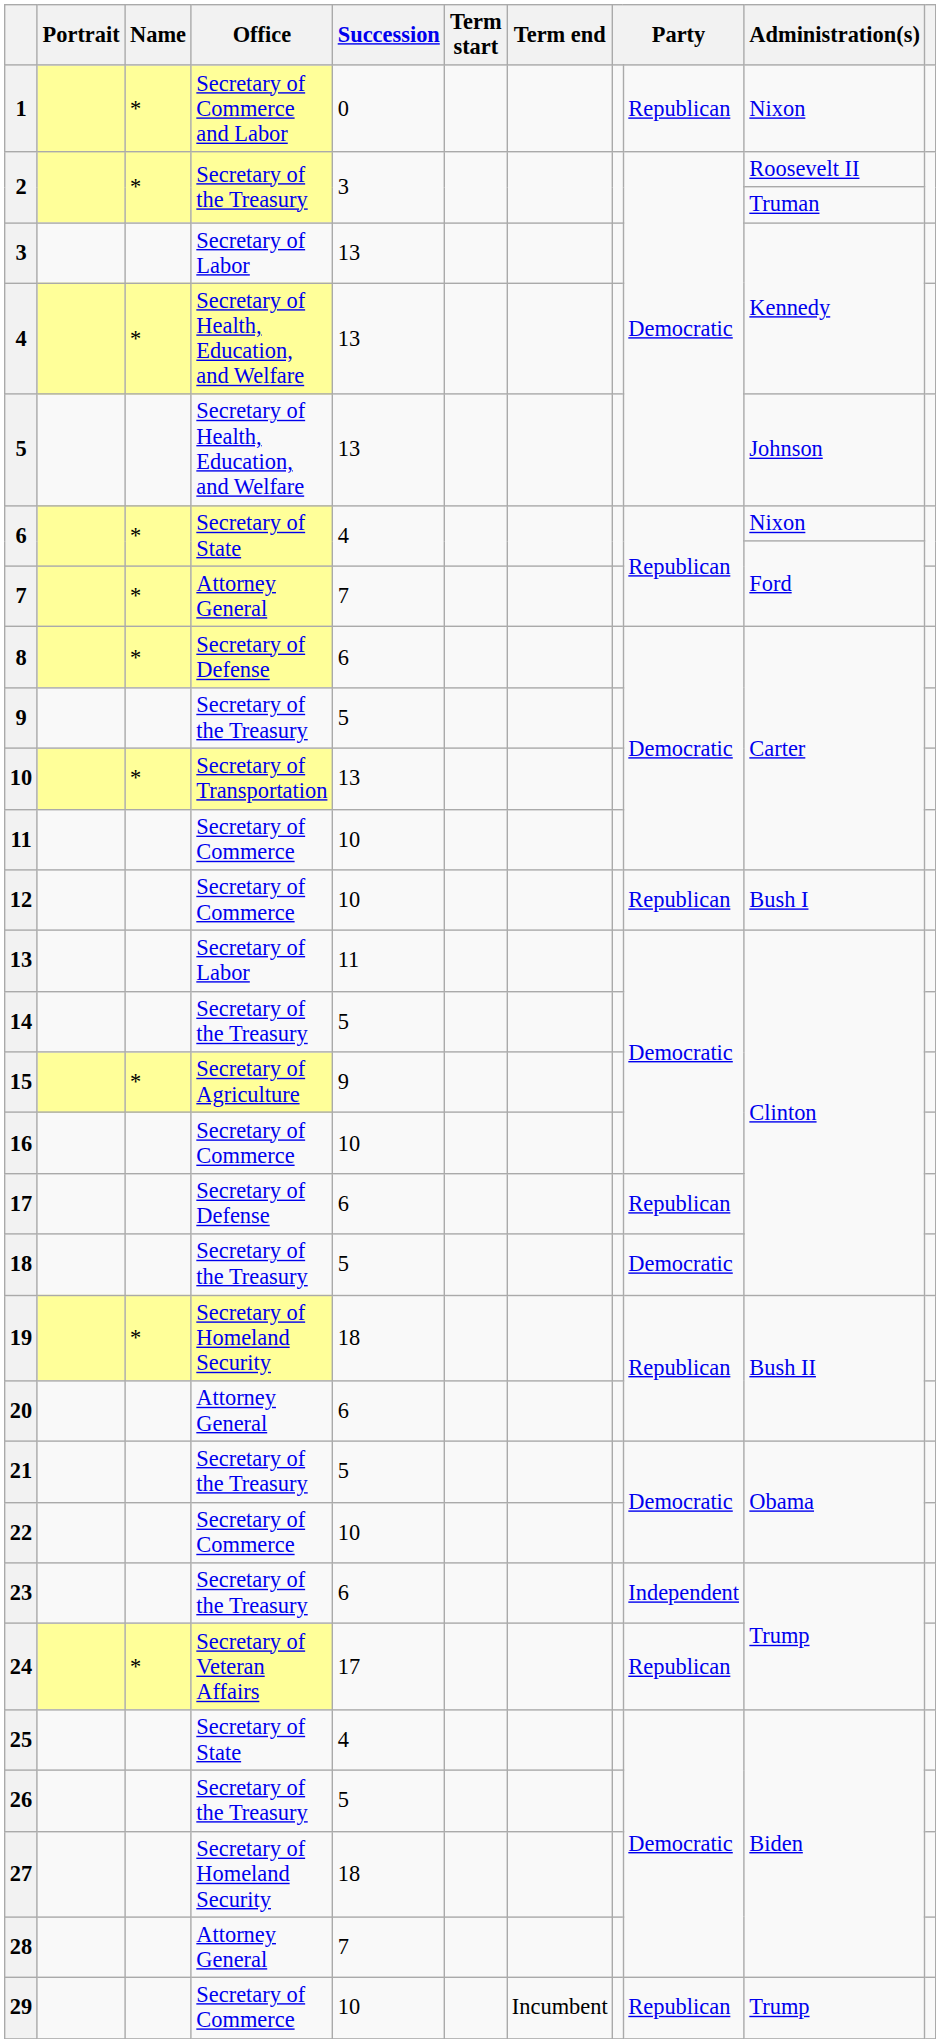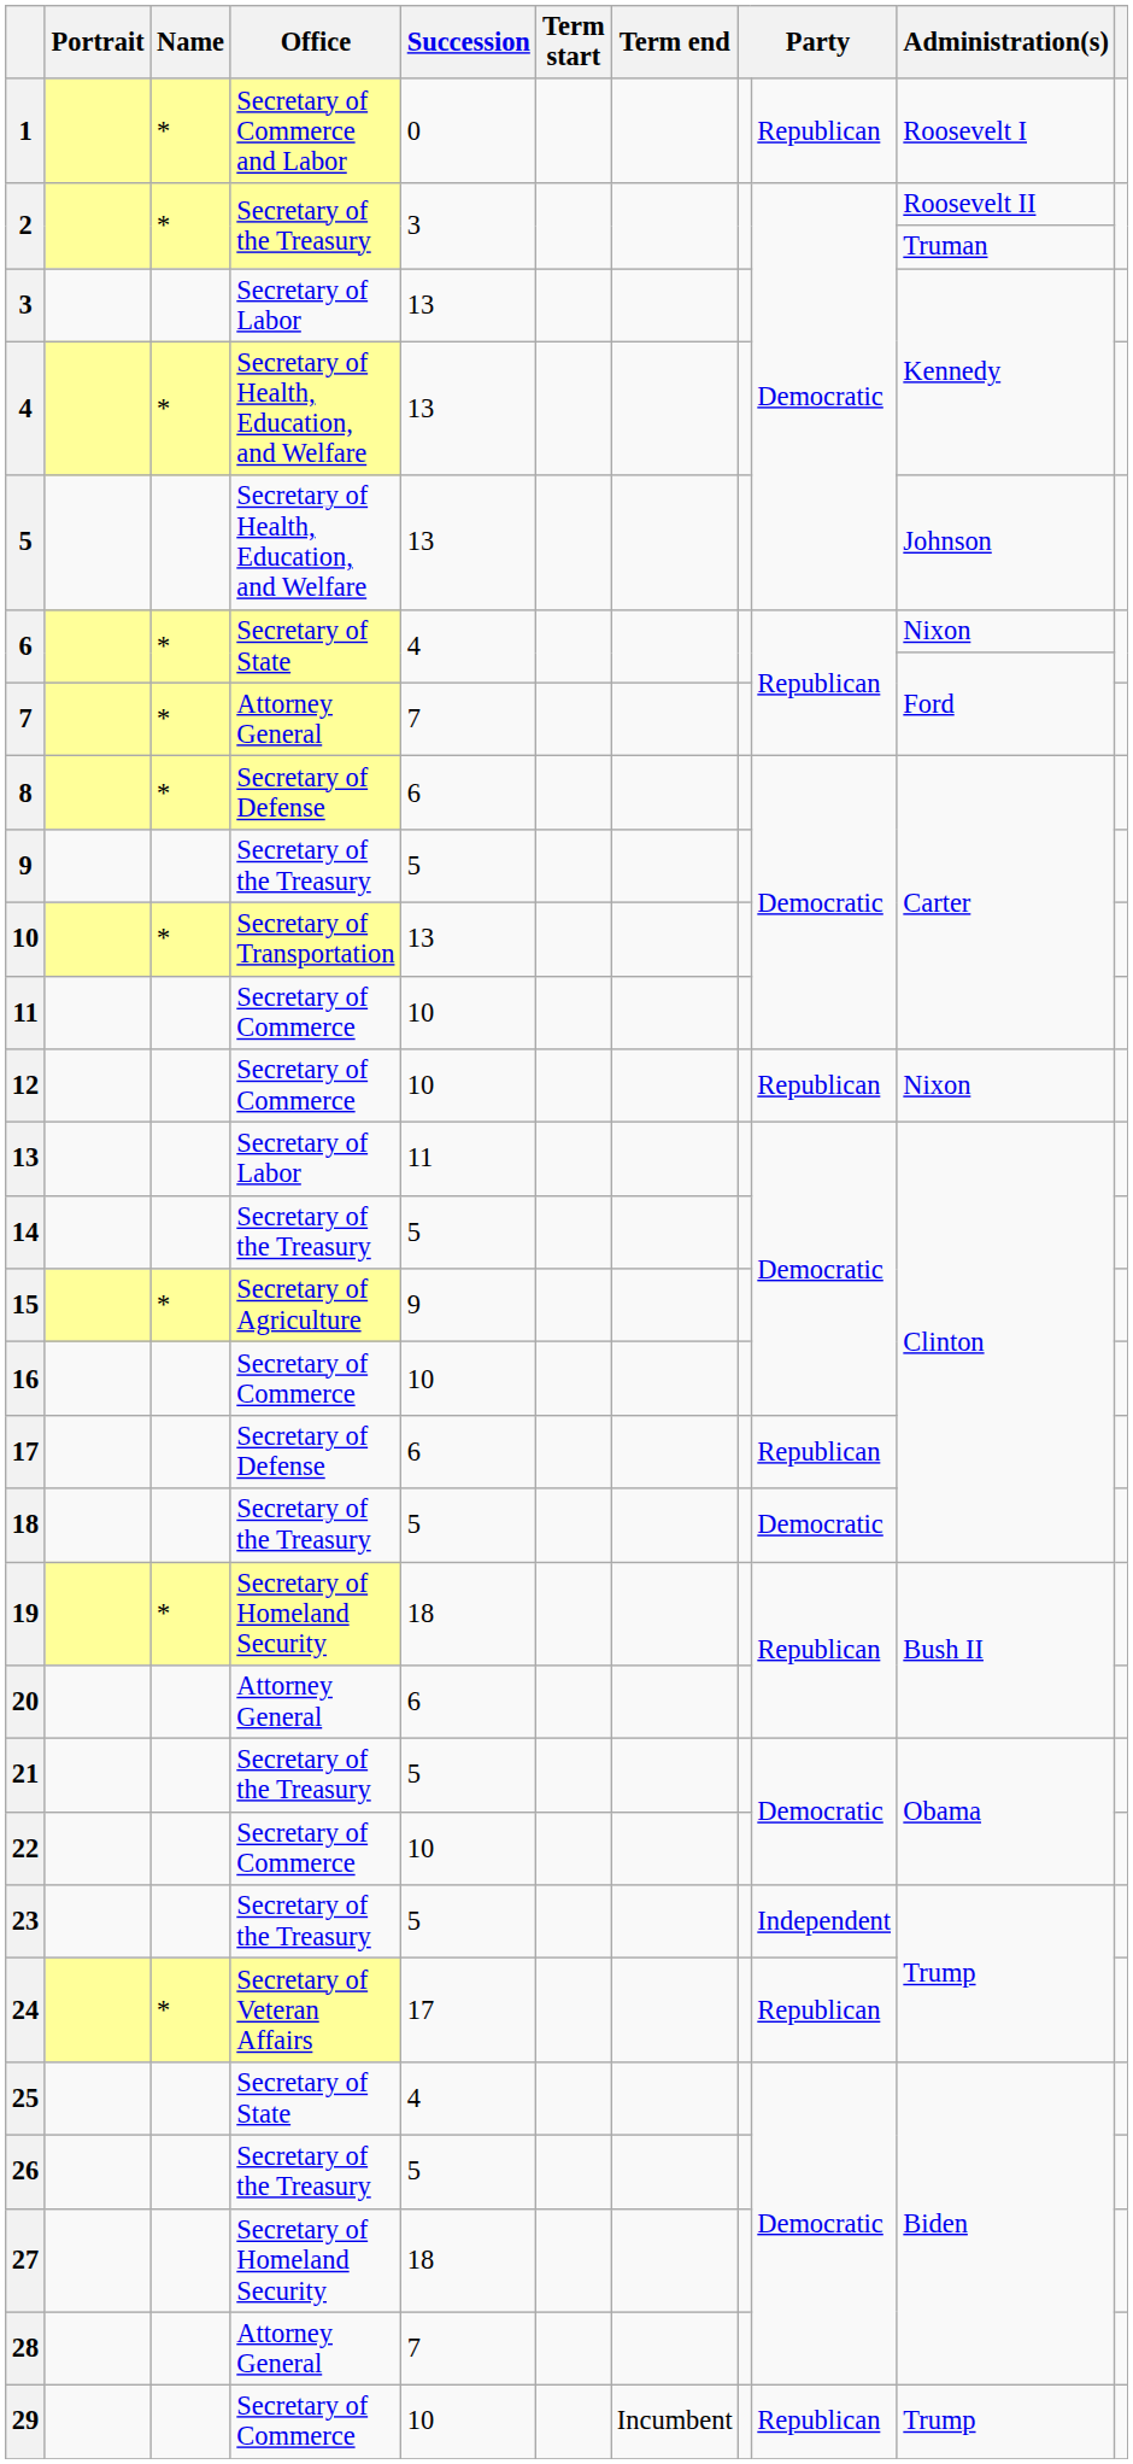1 | Administration(s): Nixon -> Roosevelt I
12 | Administration(s): Bush I -> Nixon
23 | Succession: 6 -> 5
